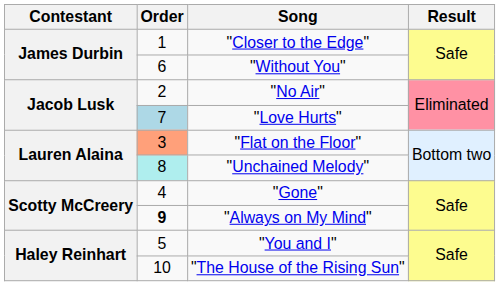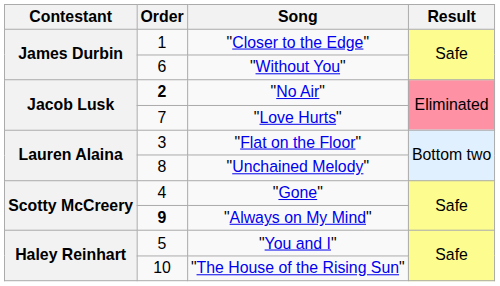"No Air" | Order: normal -> bold
"Love Hurts" | Order: lightblue background -> no background
"Flat on the Floor" | Order: lightsalmon background -> no background
"Unchained Melody" | Order: paleturquoise background -> no background
